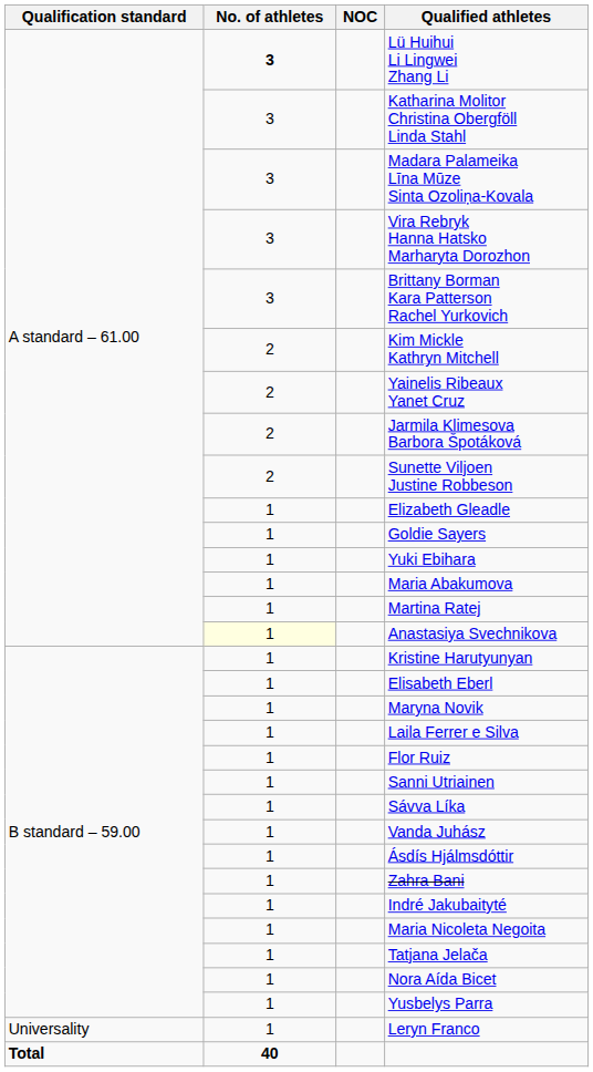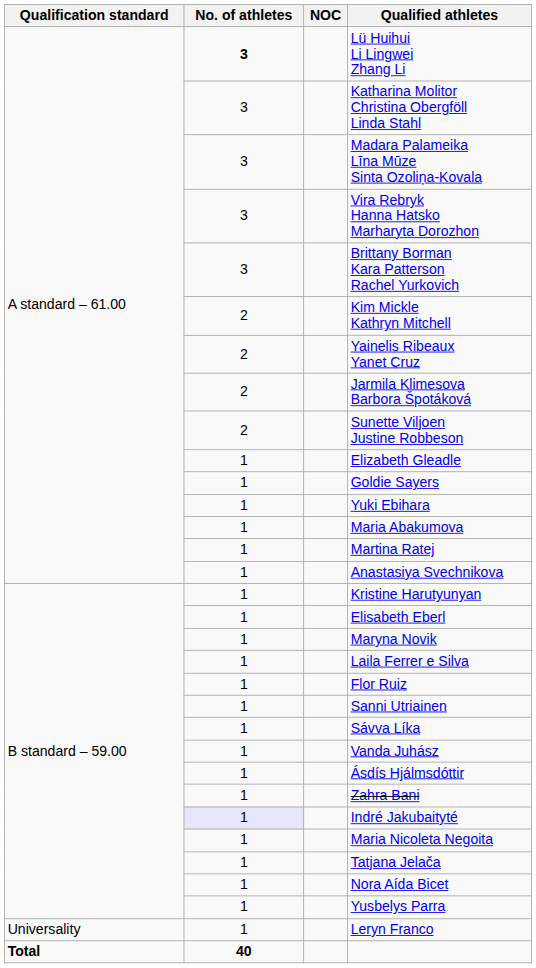Anastasiya Svechnikova | No. of athletes: lightyellow background -> no background
Indré Jakubaityté | No. of athletes: no background -> lavender background
